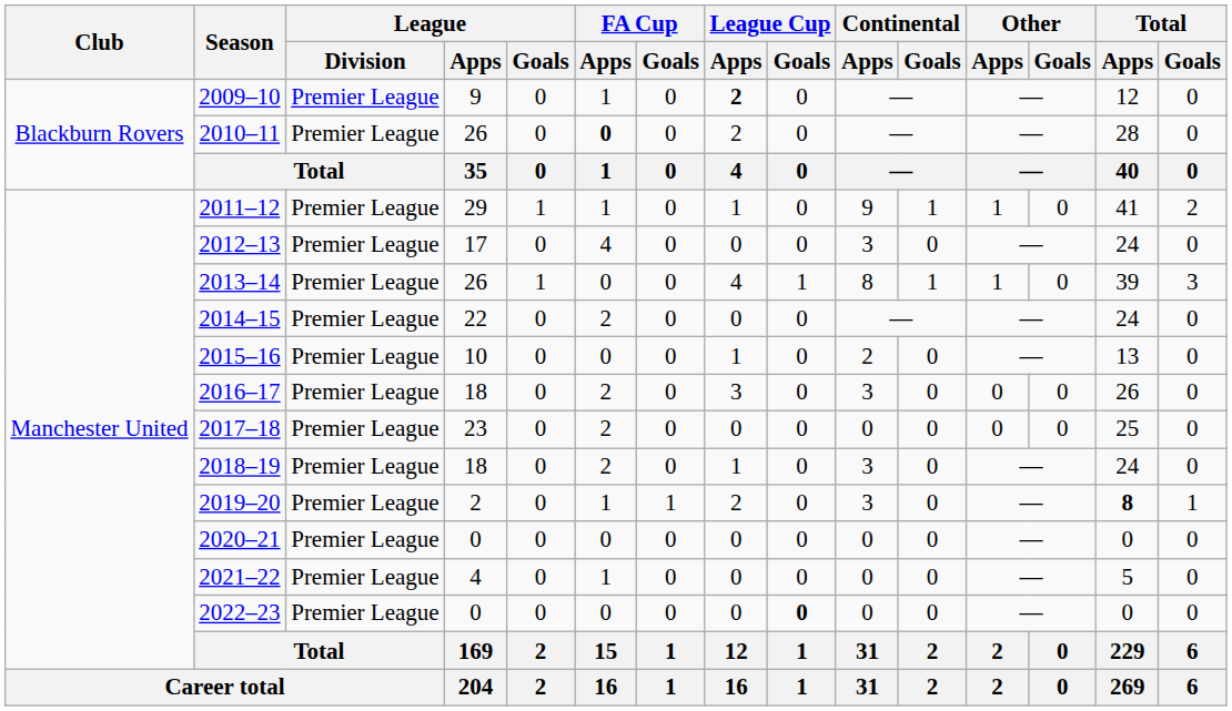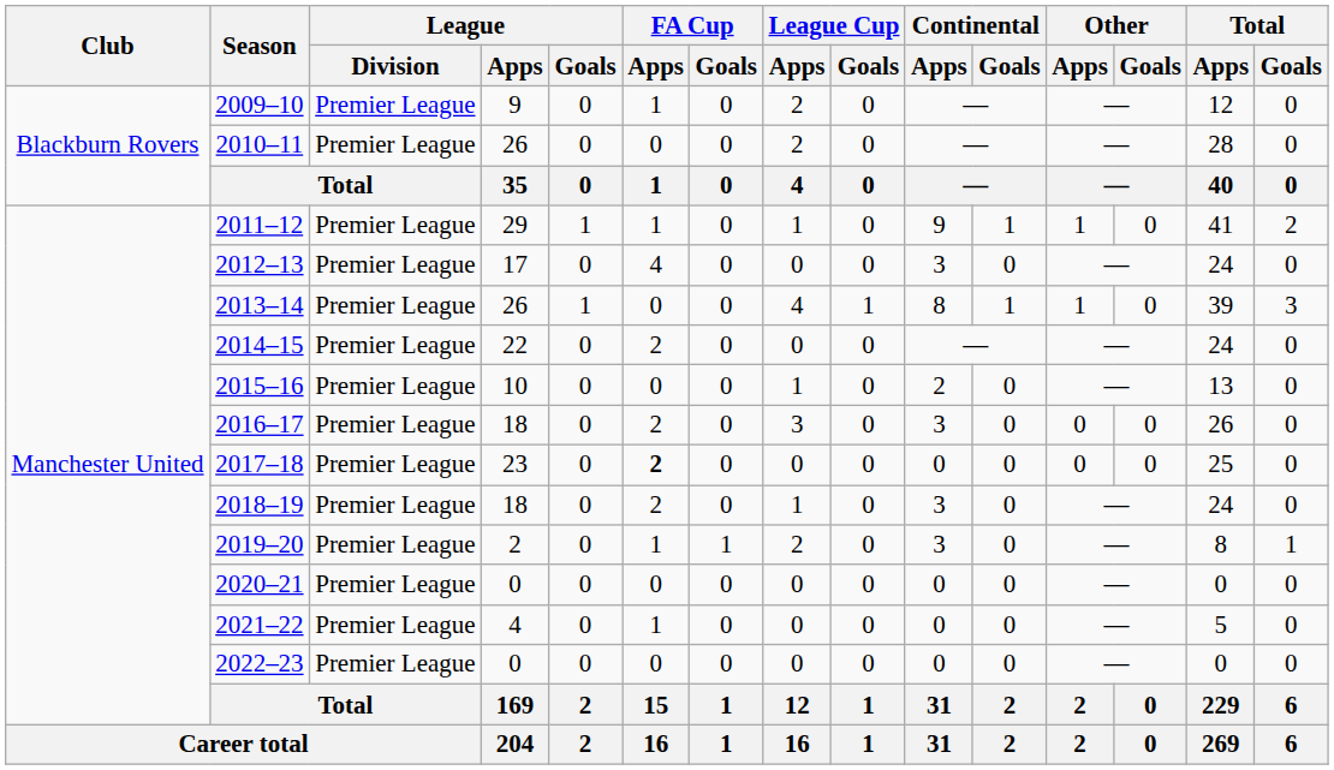2009–10 | League Cup / Apps: bold -> normal
2010–11 | FA Cup / Apps: bold -> normal
2017–18 | FA Cup / Apps: normal -> bold
2019–20 | Total / Apps: bold -> normal
2022–23 | League Cup / Goals: bold -> normal
